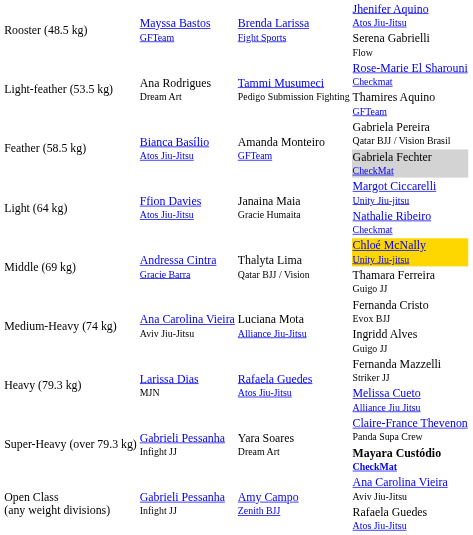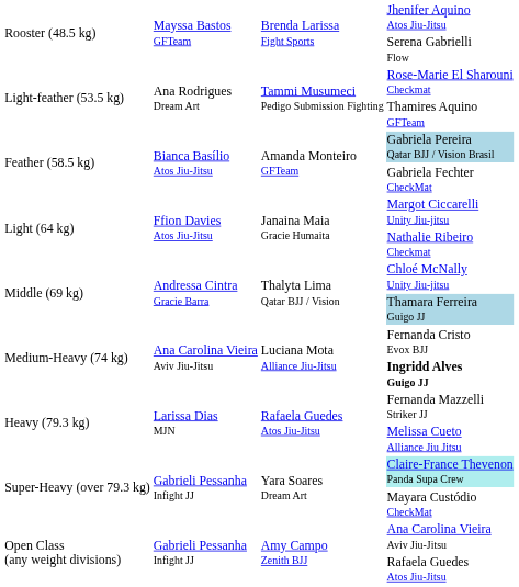Gabriela Pereira Qatar BJJ / Vision Brasil | column 4: no background -> lightblue background
Gabriela Fechter CheckMat | column 4: lightgrey background -> no background
Chloé McNally Unity Jiu-jitsu | column 4: gold background -> no background
Thamara Ferreira Guigo JJ | column 4: no background -> lightblue background
Ingridd Alves Guigo JJ | column 4: normal -> bold
Claire-France Thevenon Panda Supa Crew | column 4: no background -> paleturquoise background
Mayara Custódio CheckMat | column 4: bold -> normal
